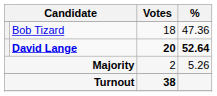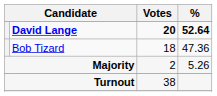rows swapped: David Lange <-> Bob Tizard
Turnout | Votes: bold -> normal
